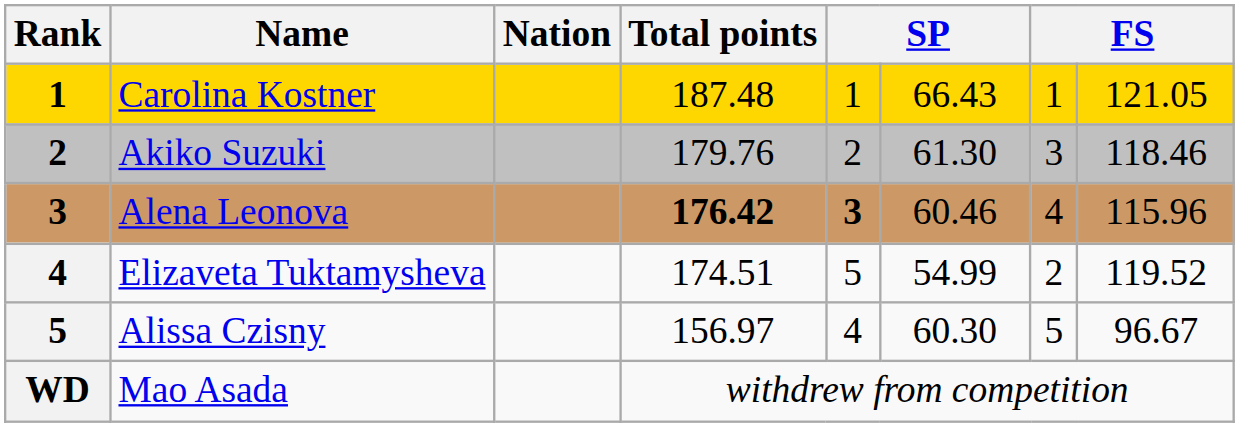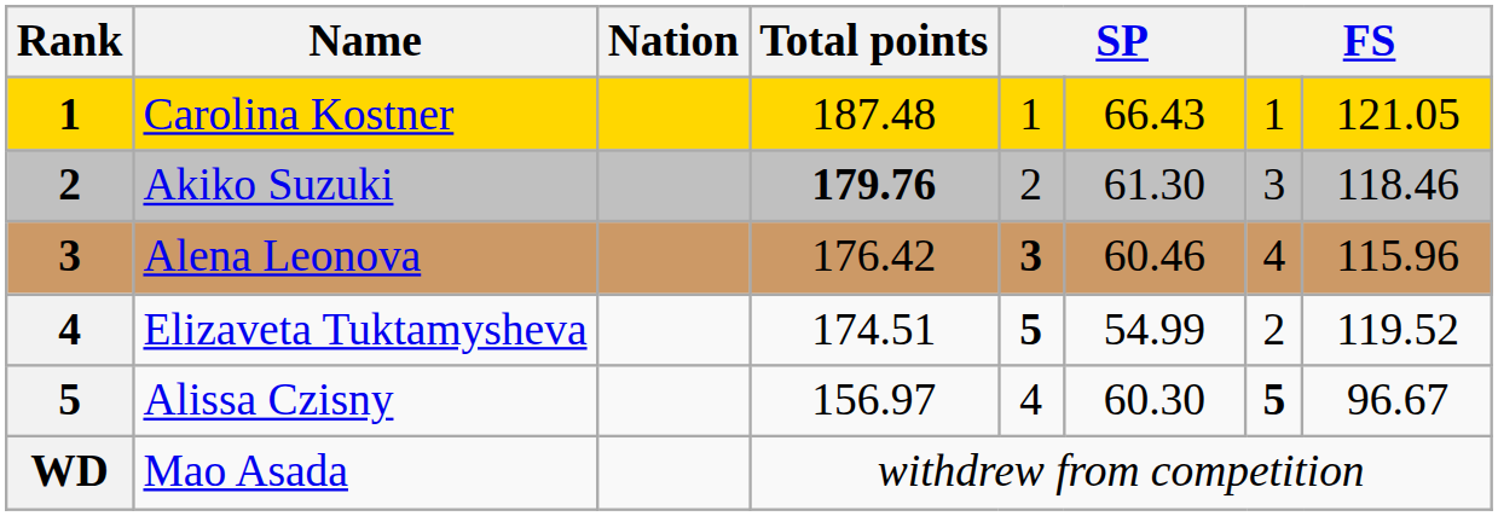Akiko Suzuki | Total points: normal -> bold
Alena Leonova | Total points: bold -> normal
Elizaveta Tuktamysheva | column 5: normal -> bold
Alissa Czisny | column 7: normal -> bold
